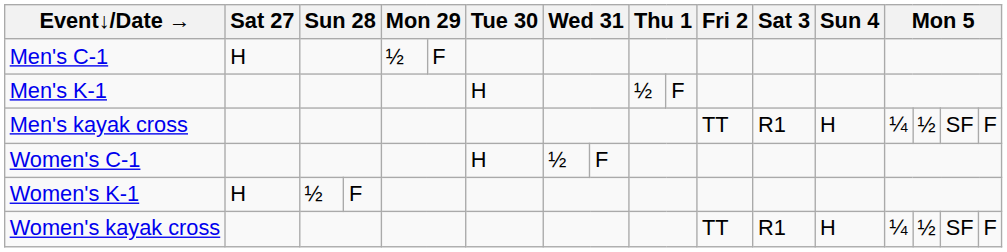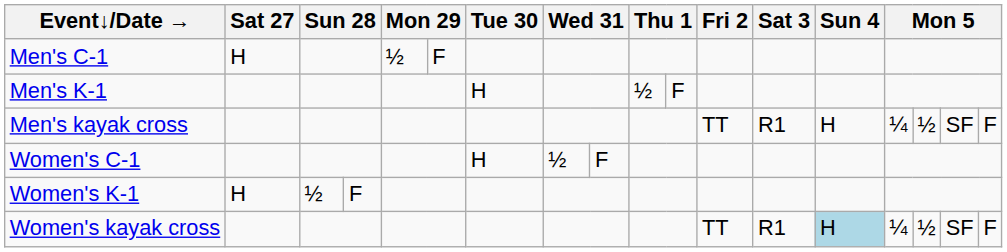Women's kayak cross | Sun 4: no background -> lightblue background
